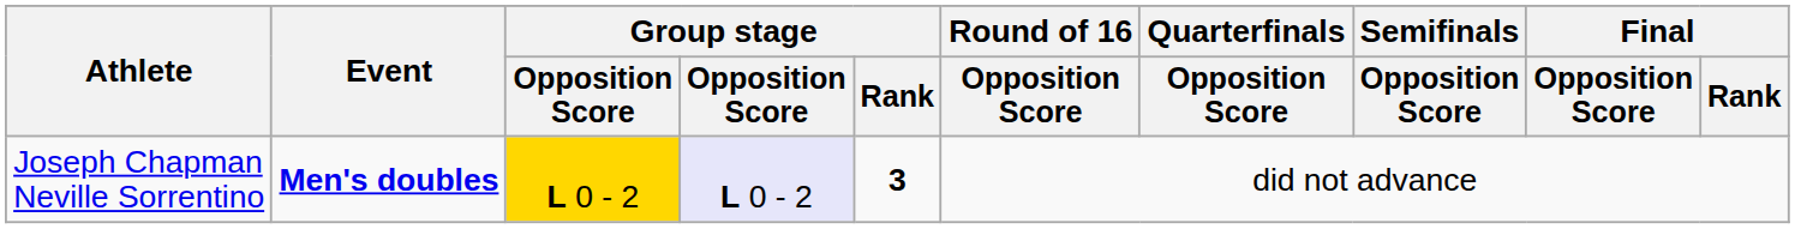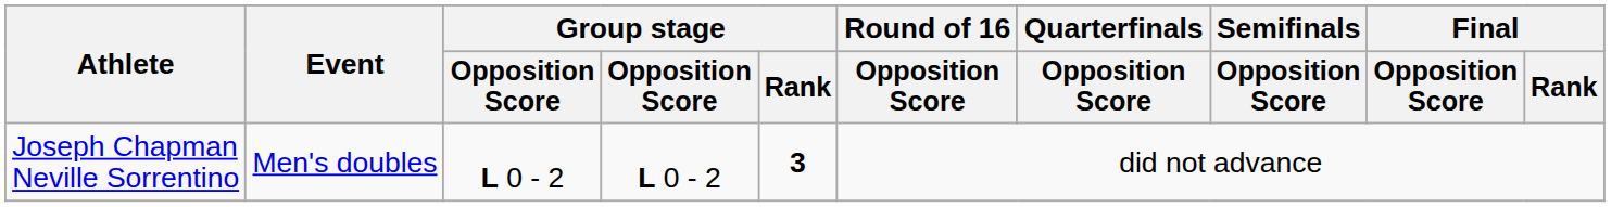Joseph Chapman Neville Sorrentino | Event: bold -> normal
Joseph Chapman Neville Sorrentino | column 3: gold background -> no background
Joseph Chapman Neville Sorrentino | column 4: lavender background -> no background
